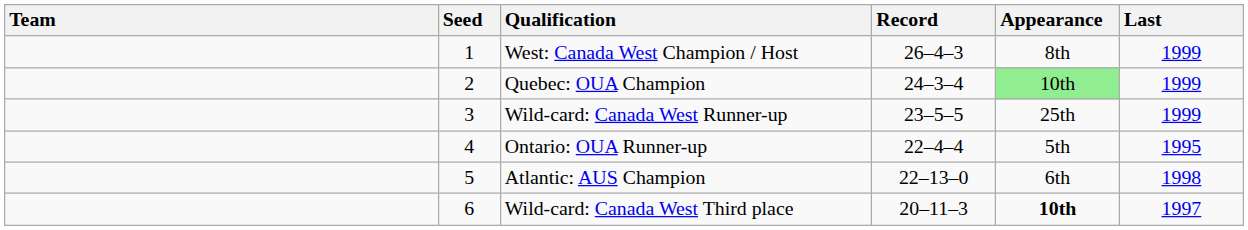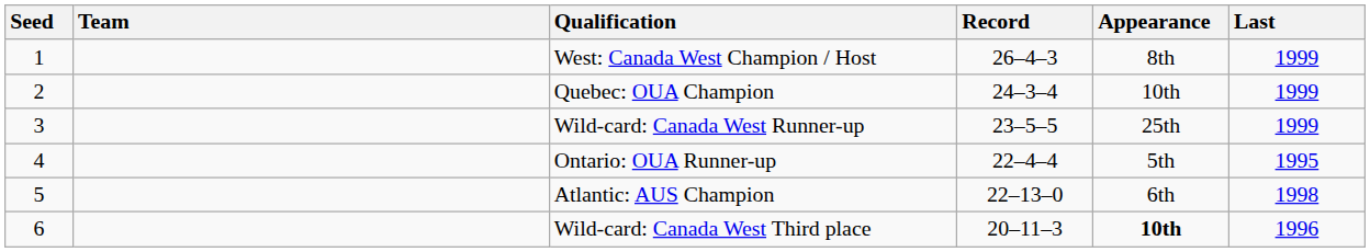columns swapped: Seed <-> Team
Quebec: OUA Champion | Appearance: lightgreen background -> no background
Wild-card: Canada West Third place | Last: 1997 -> 1996
